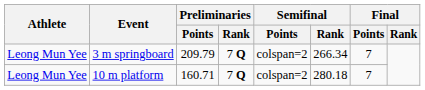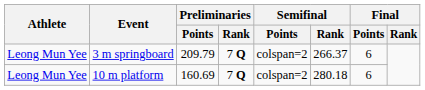3 m springboard | Semifinal / Rank: 266.34 -> 266.37
3 m springboard | Final / Points: 7 -> 6
10 m platform | Preliminaries / Points: 160.71 -> 160.69
10 m platform | Final / Points: 7 -> 6
